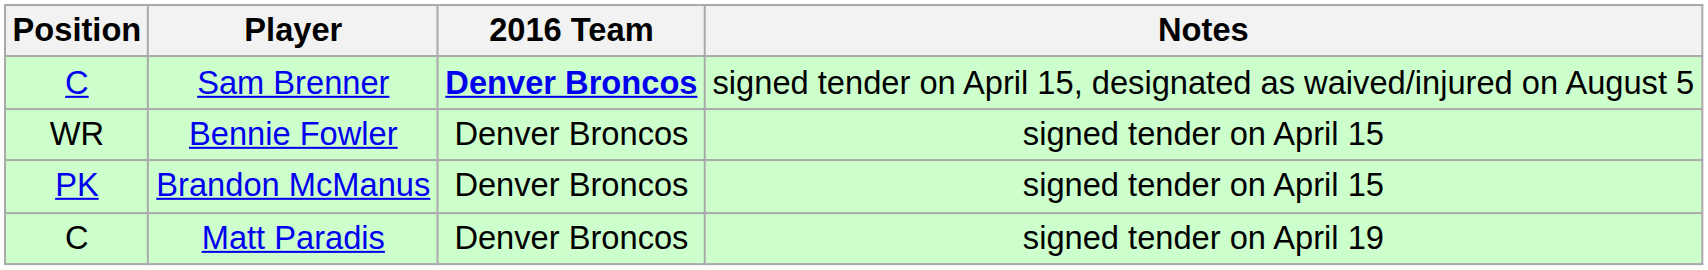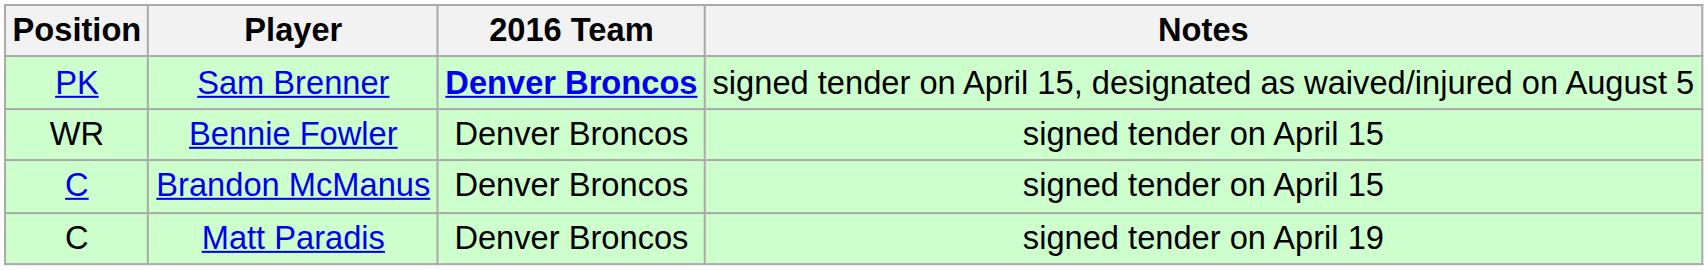Sam Brenner | Position: C -> PK
Brandon McManus | Position: PK -> C
